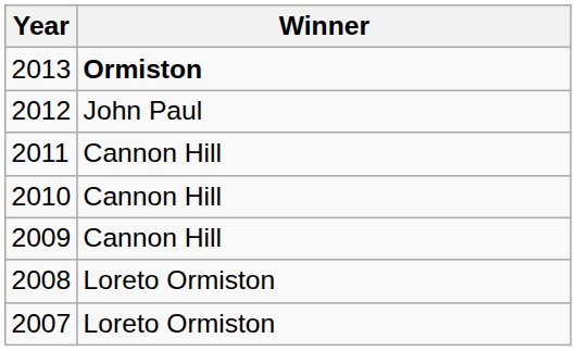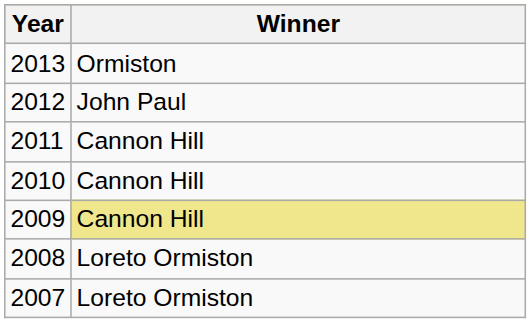2013 | Winner: bold -> normal
2009 | Winner: no background -> khaki background
